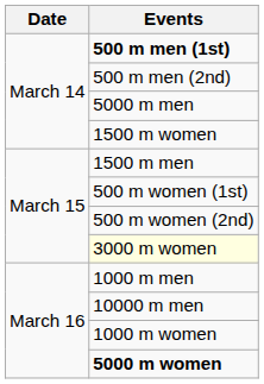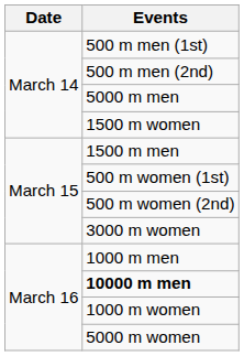500 m men (1st) | Events: bold -> normal
3000 m women | Events: lightyellow background -> no background
10000 m men | Events: normal -> bold
5000 m women | Events: bold -> normal
